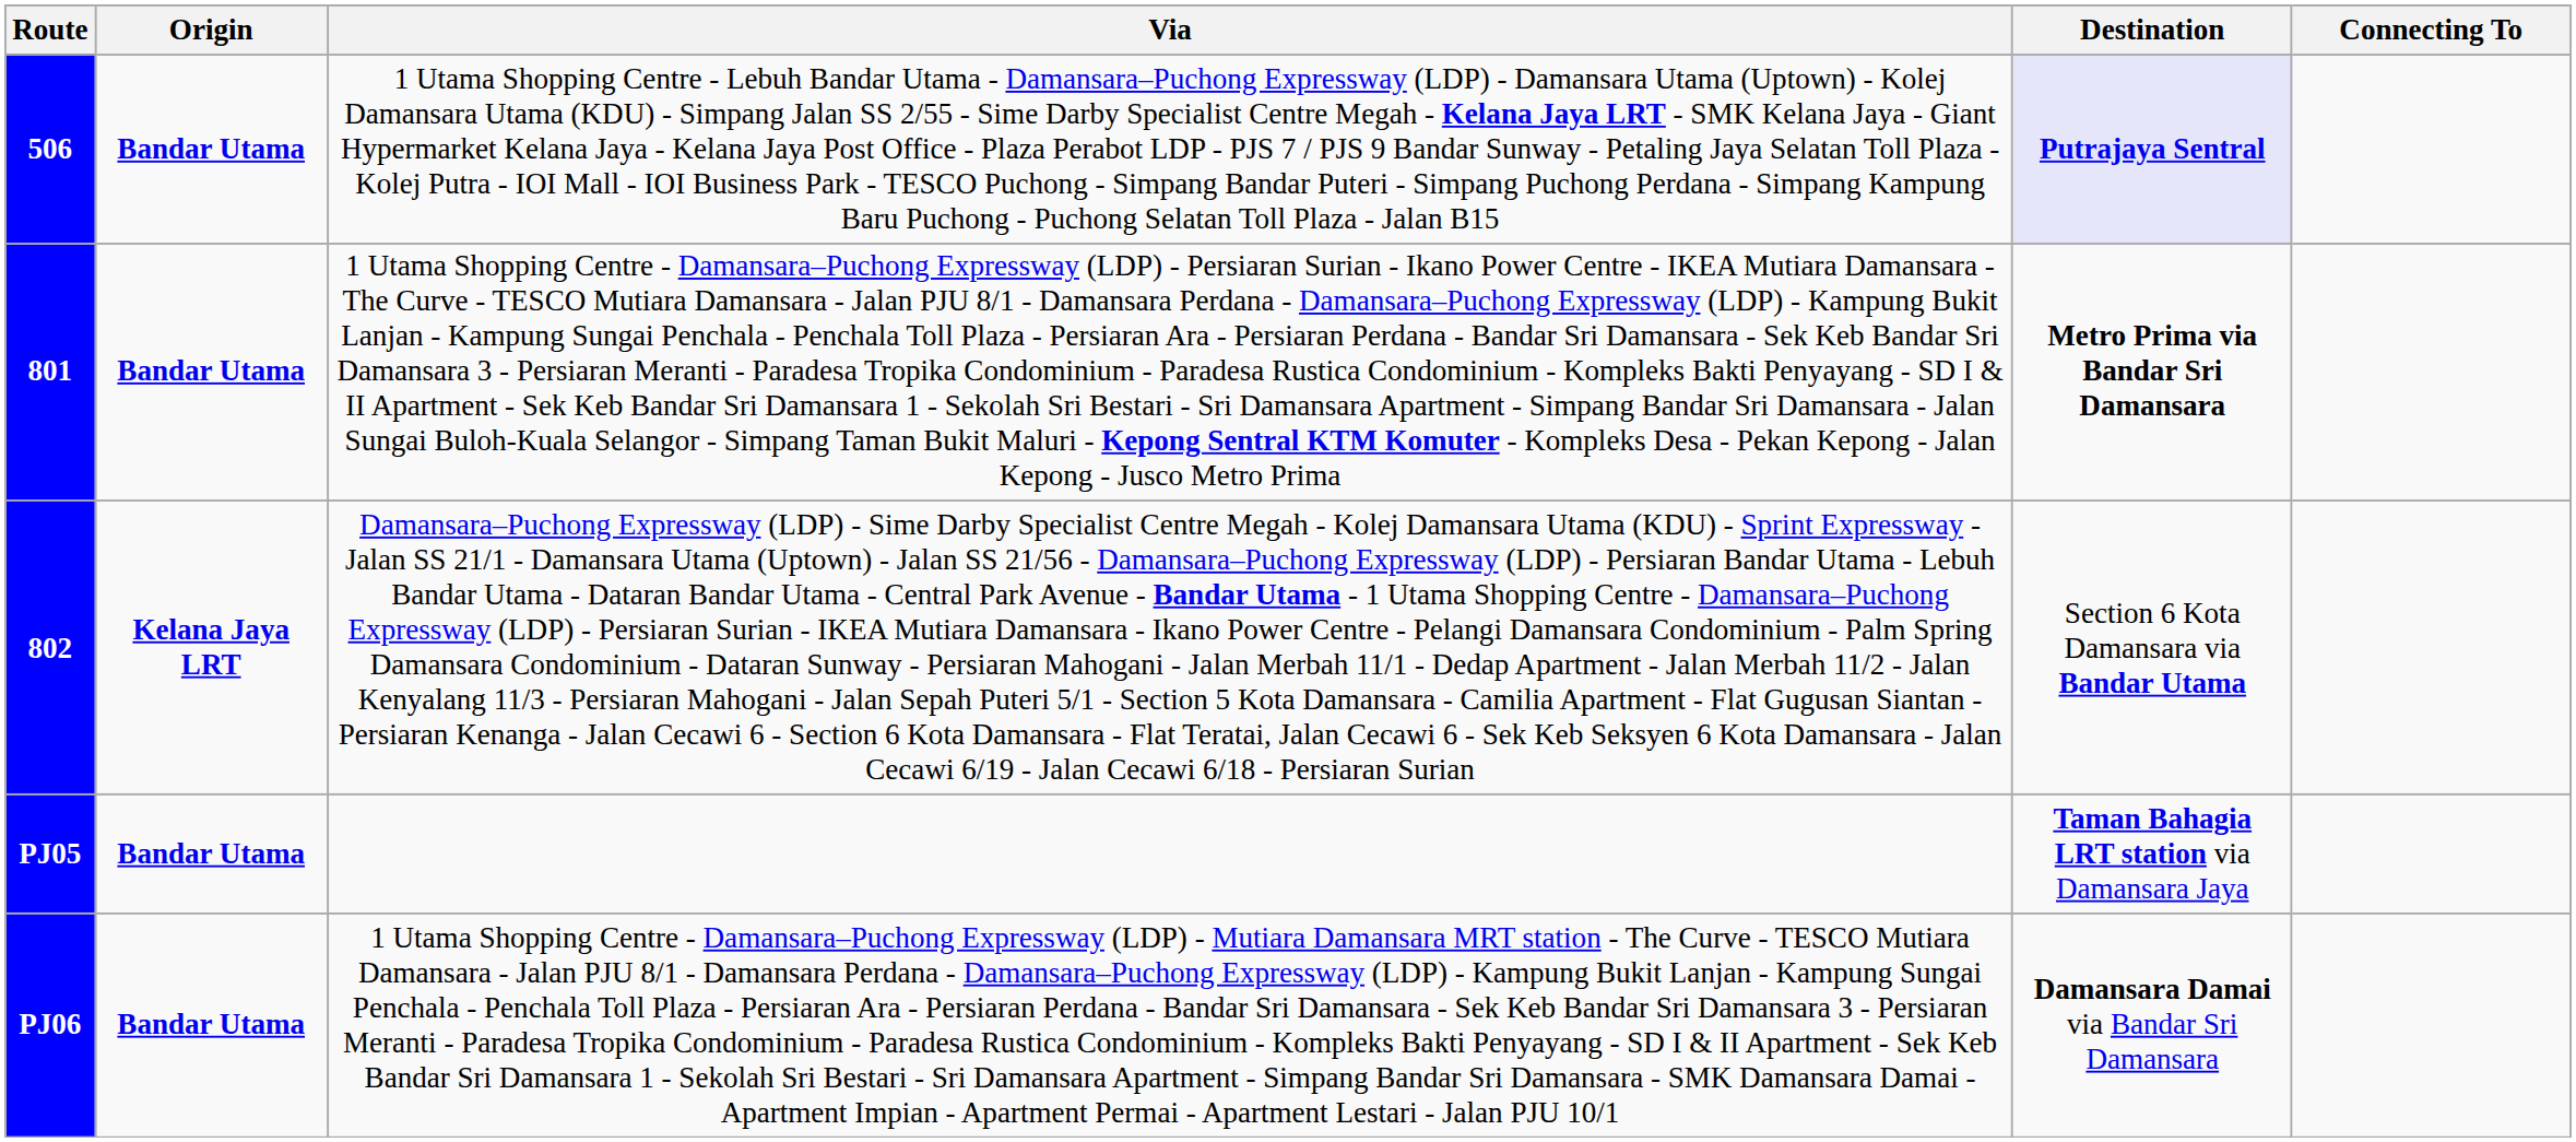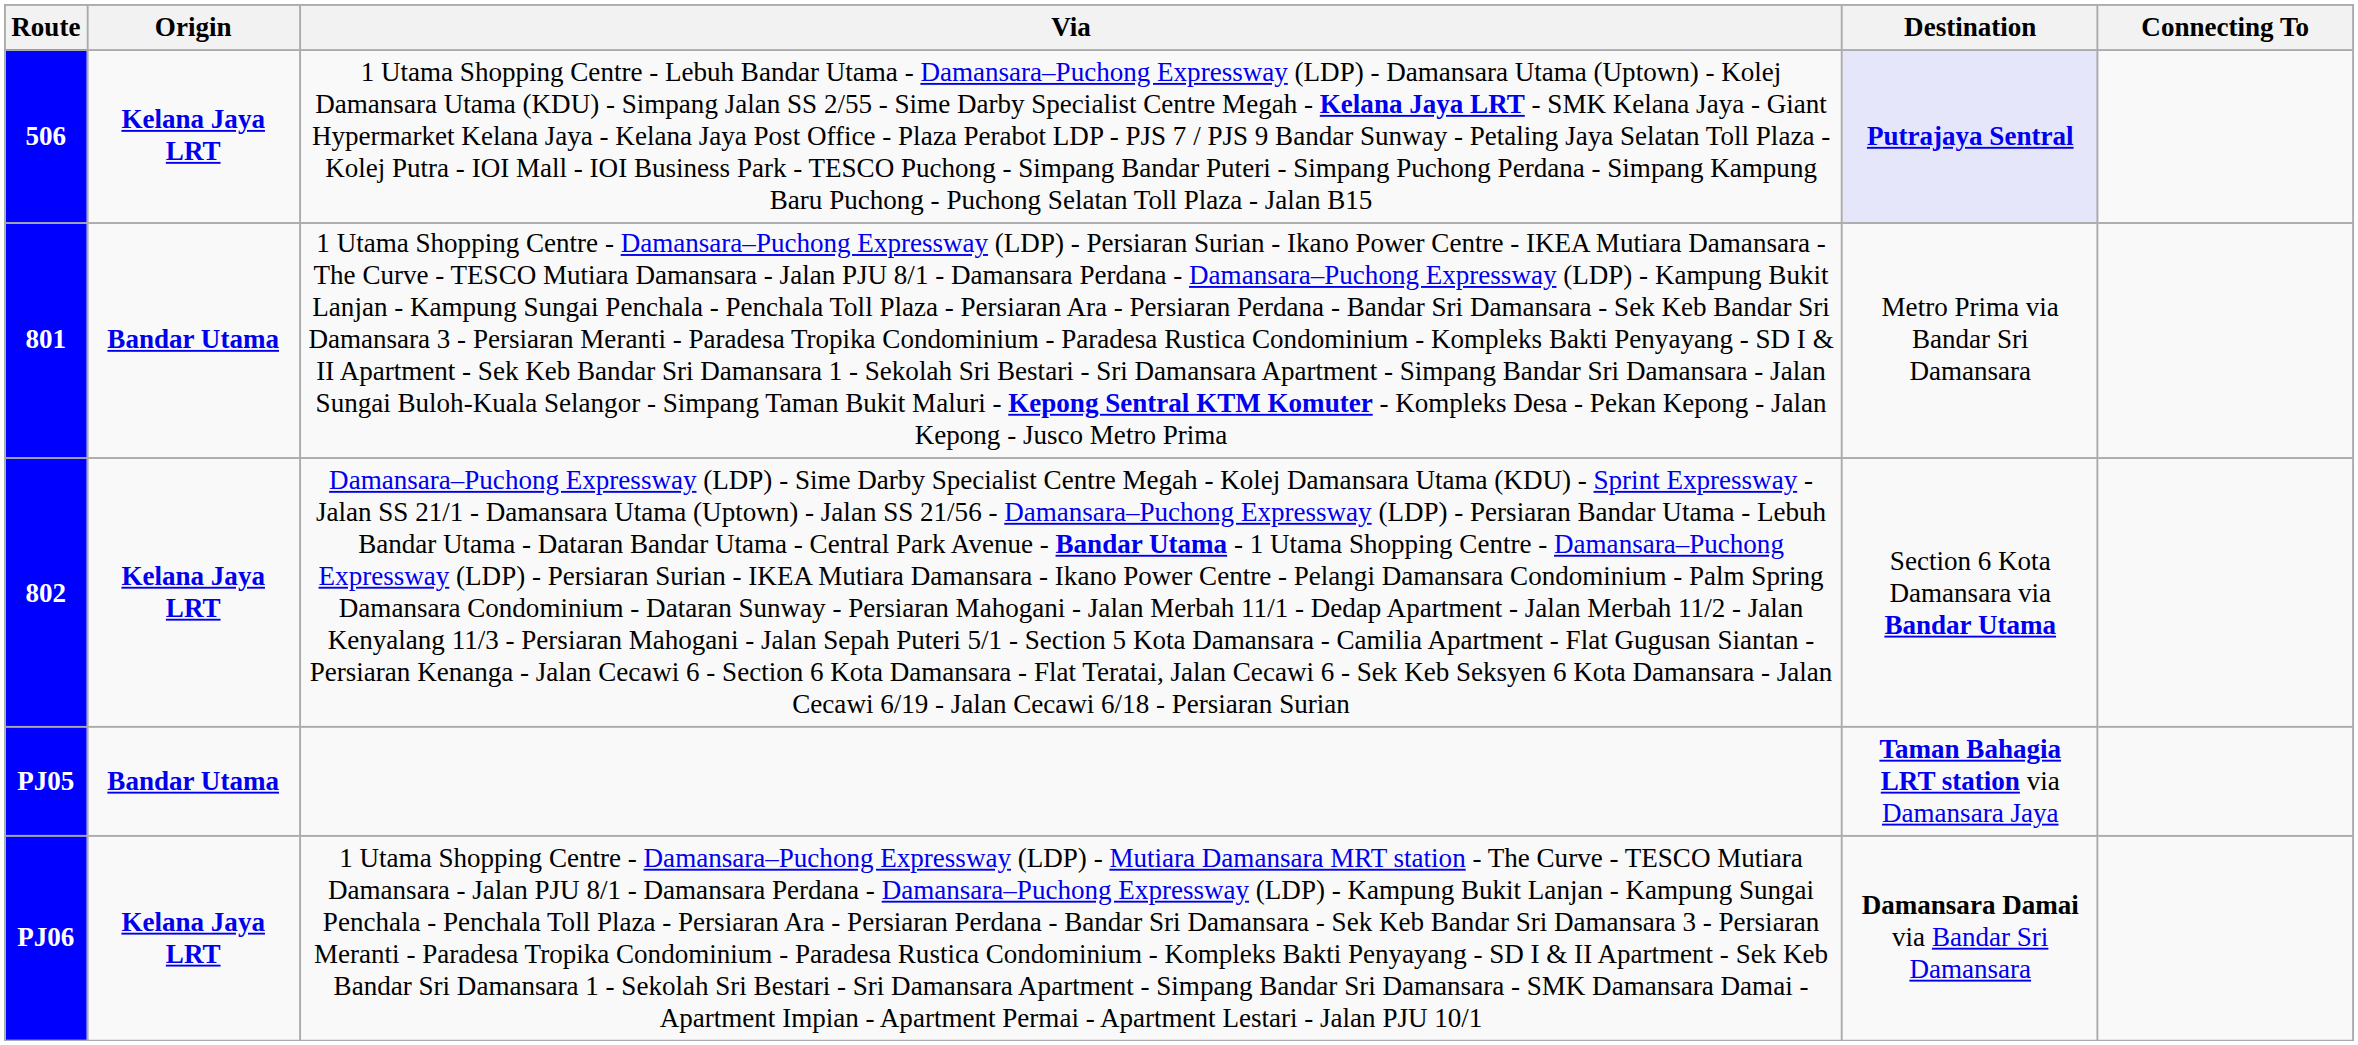row 2 | Origin: Bandar Utama -> Kelana Jaya LRT
row 3 | Destination: bold -> normal
row 6 | Origin: Bandar Utama -> Kelana Jaya LRT
